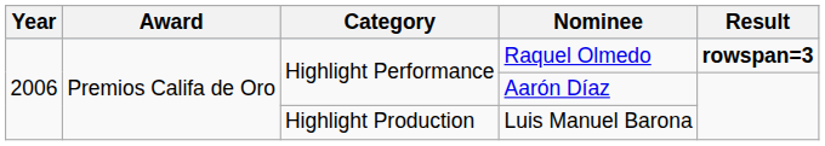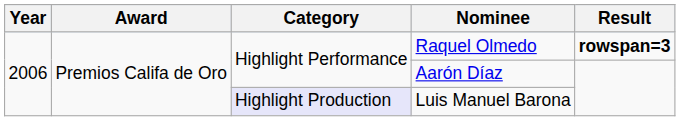Luis Manuel Barona | Category: no background -> lavender background
